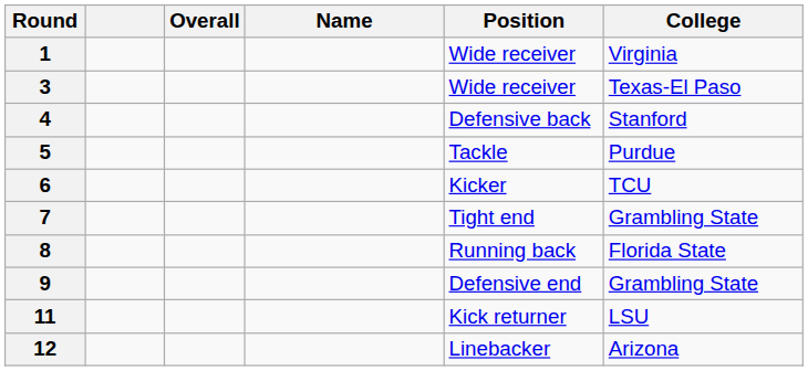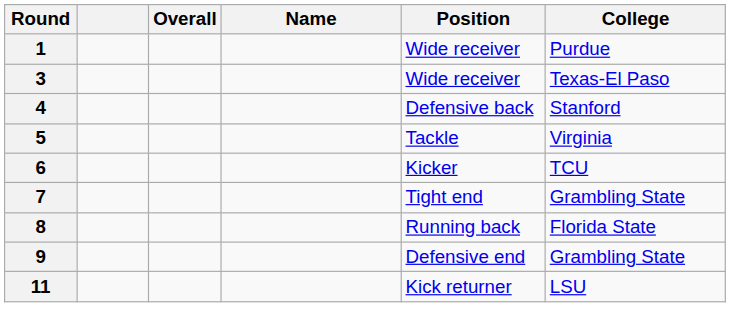1 | College: Virginia -> Purdue
5 | College: Purdue -> Virginia
- row: 12 | Linebacker | Arizona
